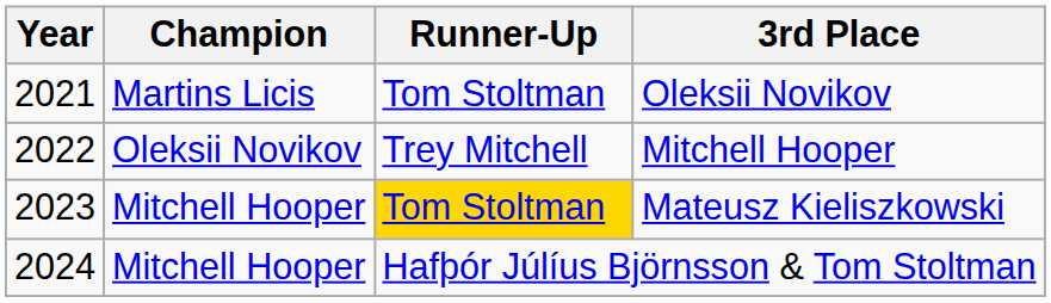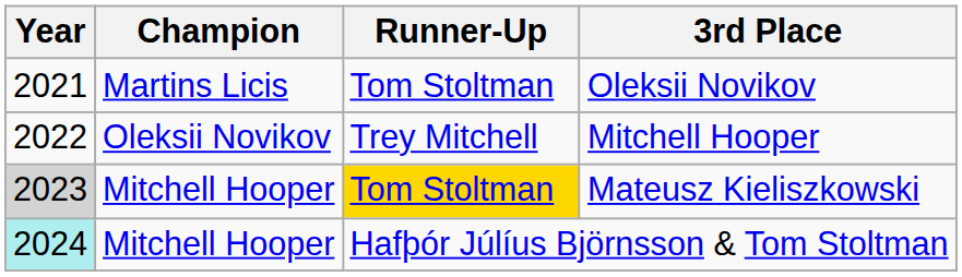Mateusz Kieliszkowski | Year: no background -> lightgrey background
Hafþór Júlíus Björnsson & Tom Stoltman | Year: no background -> paleturquoise background
